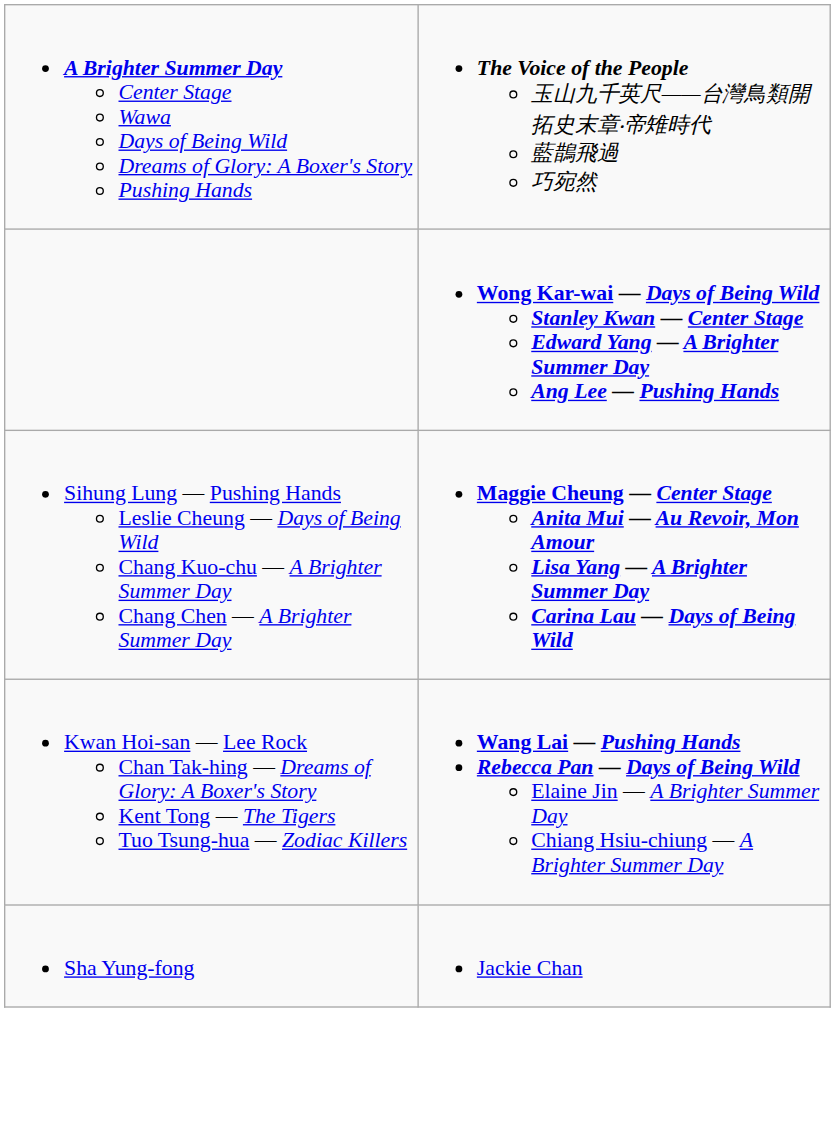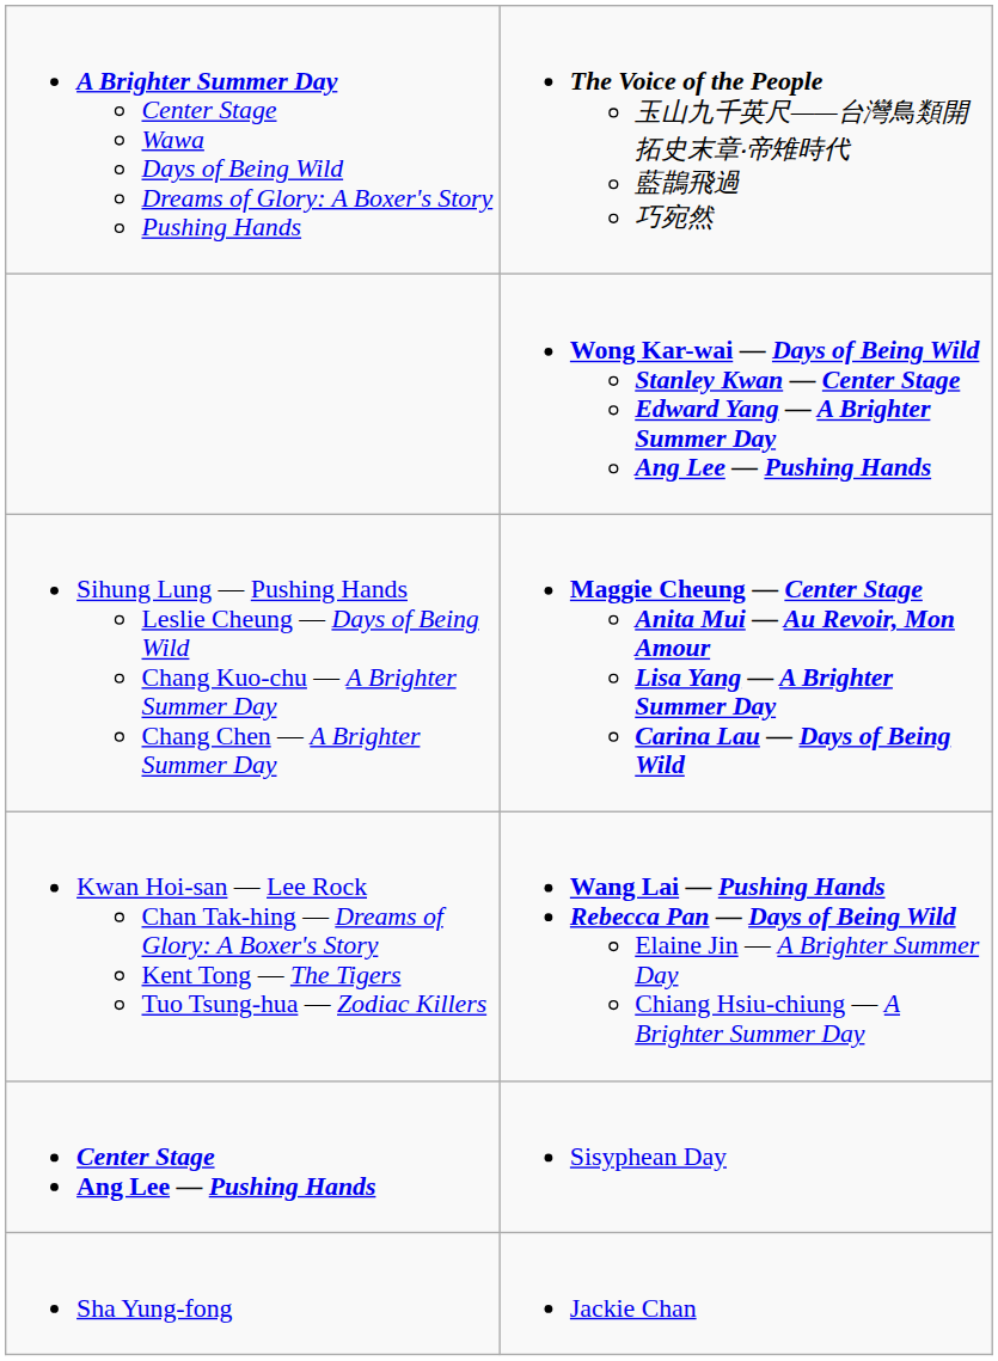+ row: Center Stage Ang Lee — Pushing Hands | Sisyphean Day
